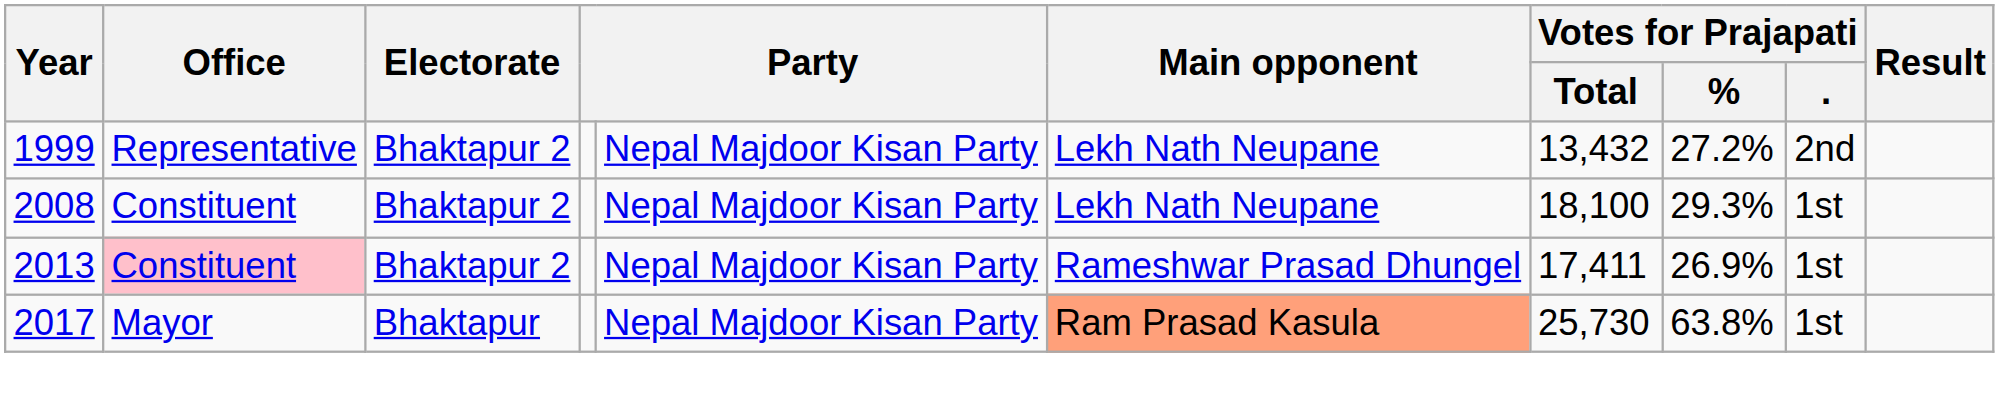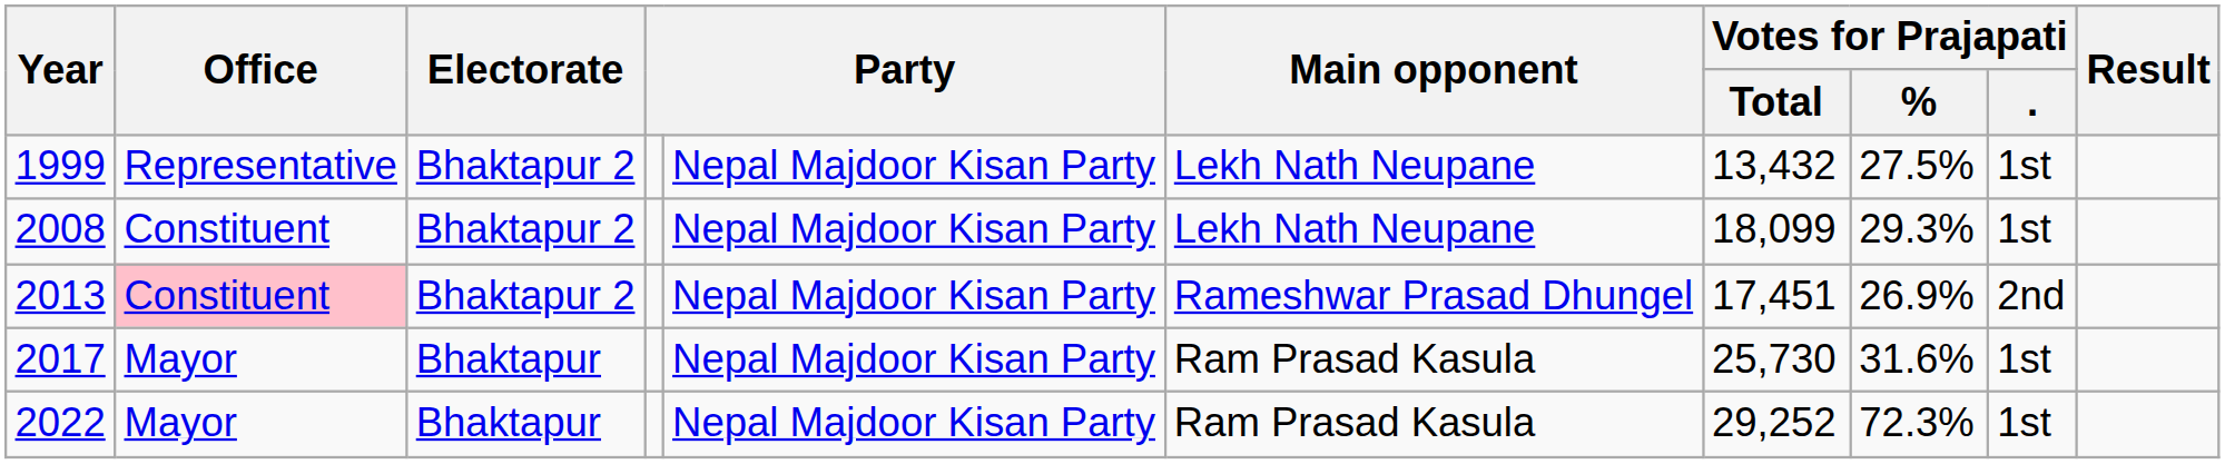1999 | Votes for Prajapati / %: 27.2% -> 27.5%
1999 | Votes for Prajapati / .: 2nd -> 1st
2008 | Votes for Prajapati / Total: 18,100 -> 18,099
2013 | Votes for Prajapati / Total: 17,411 -> 17,451
2013 | Votes for Prajapati / .: 1st -> 2nd
2017 | Main opponent: lightsalmon background -> no background
2017 | Votes for Prajapati / %: 63.8% -> 31.6%
+ row: 2022 | Mayor | Bhaktapur | Nepal Majdoor Kisan Party | Ram Prasad Kasula | 29,252 | 72.3% | 1st
